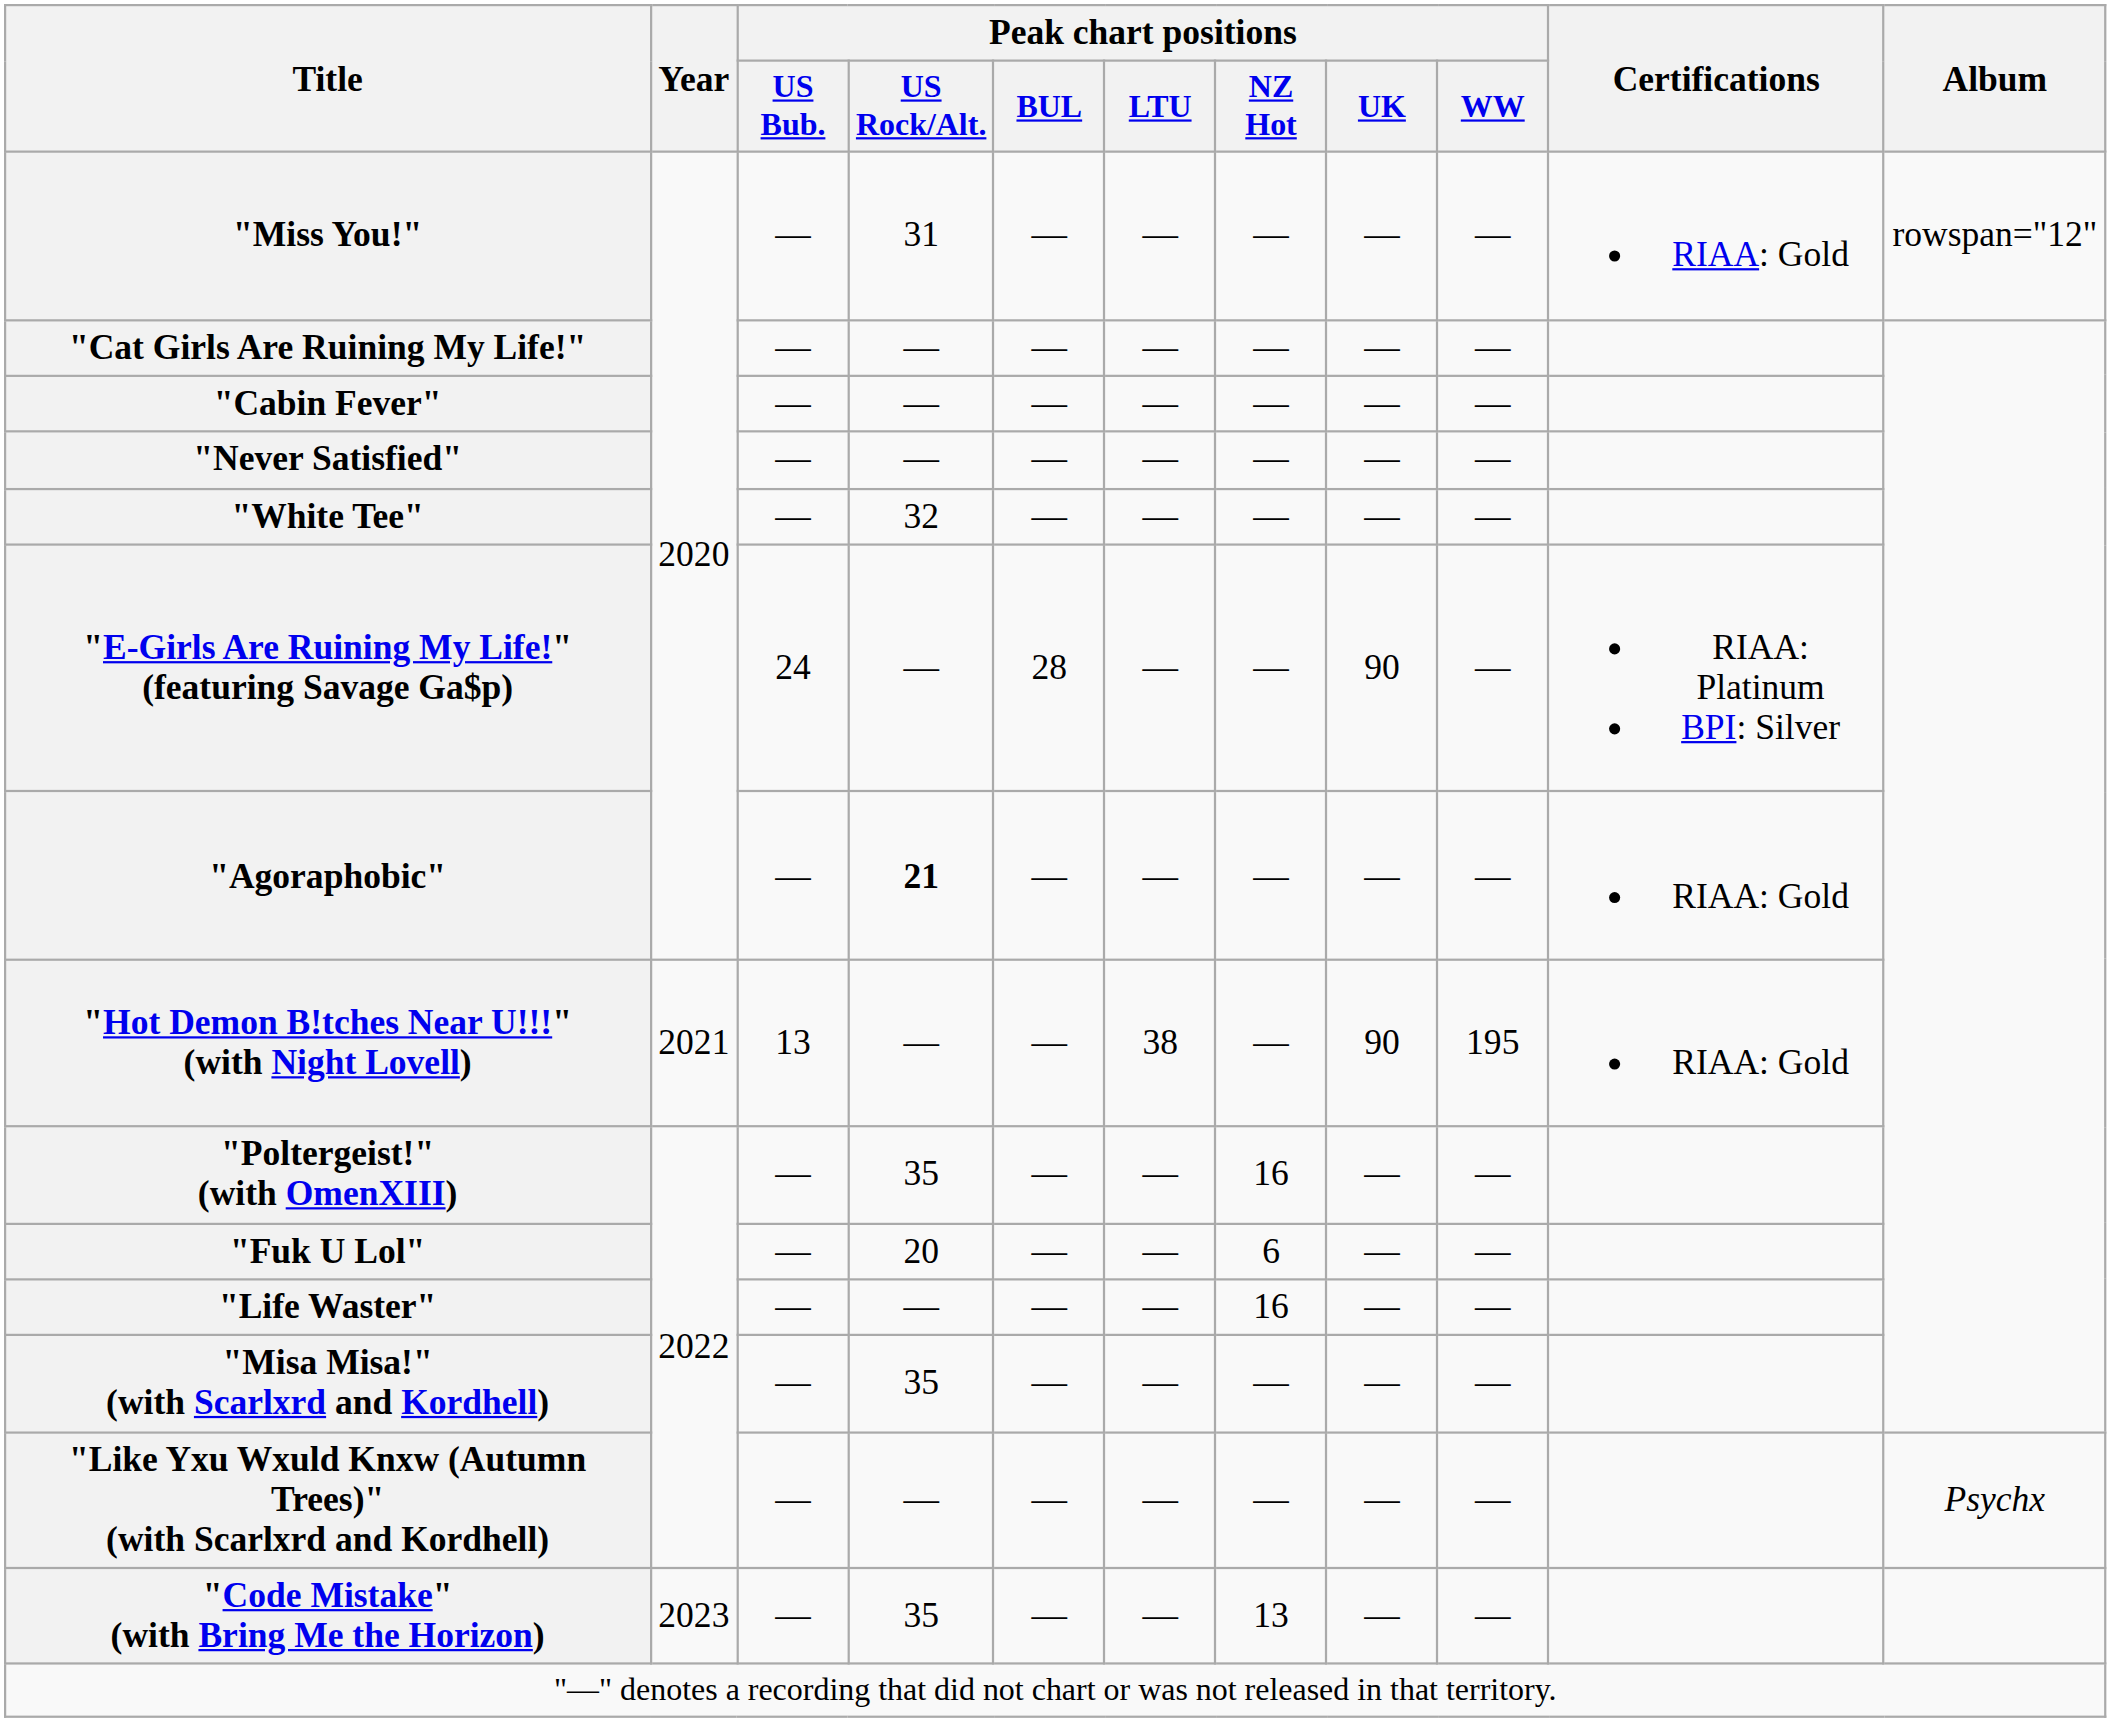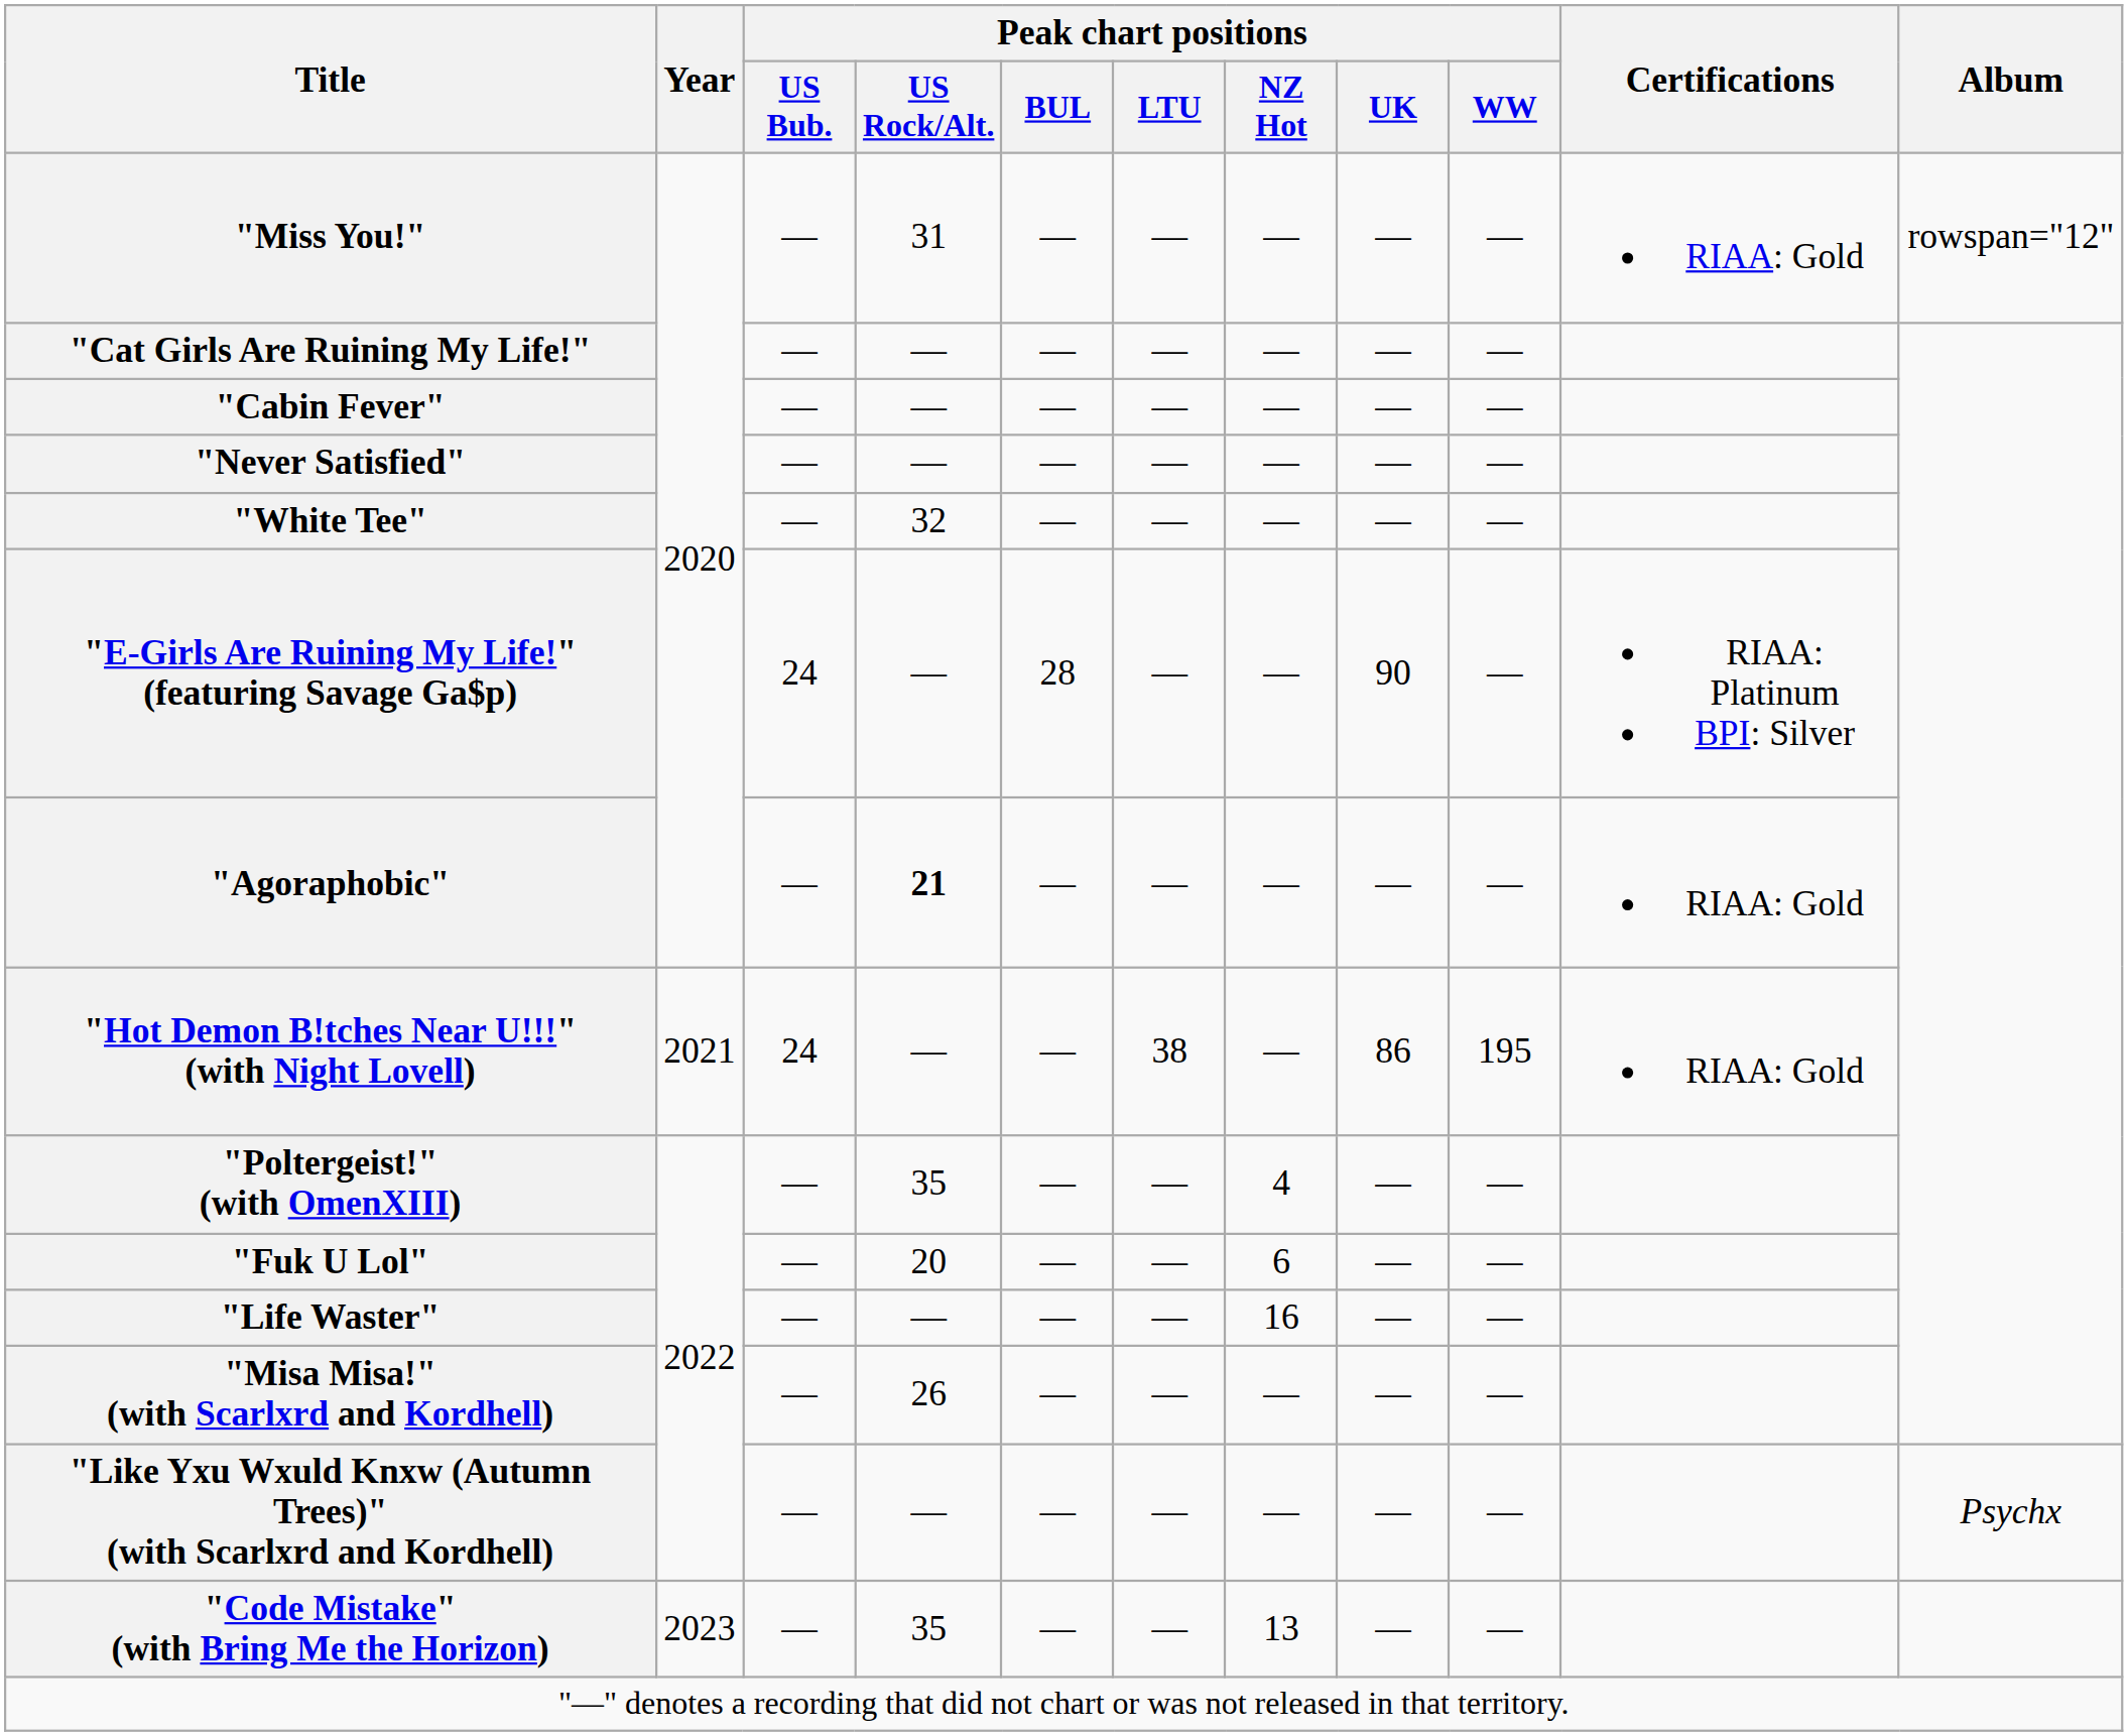"Hot Demon B!tches Near U!!!" (with Night Lovell) | Peak chart positions / US Bub.: 13 -> 24
"Hot Demon B!tches Near U!!!" (with Night Lovell) | Peak chart positions / UK: 90 -> 86
"Poltergeist!" (with OmenXIII) | Peak chart positions / NZ Hot: 16 -> 4
"Misa Misa!" (with Scarlxrd and Kordhell) | Peak chart positions / US Rock/Alt.: 35 -> 26
